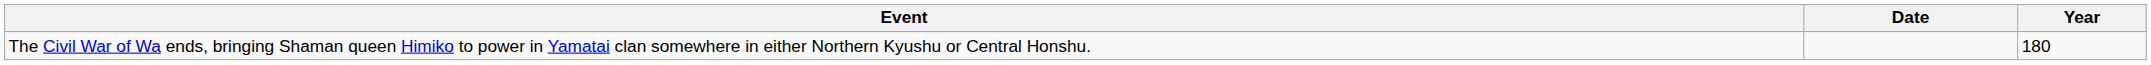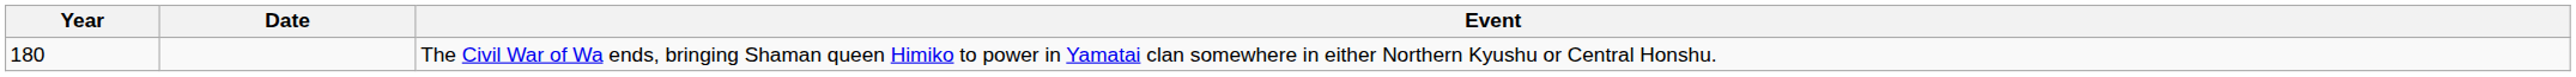columns swapped: Year <-> Event
